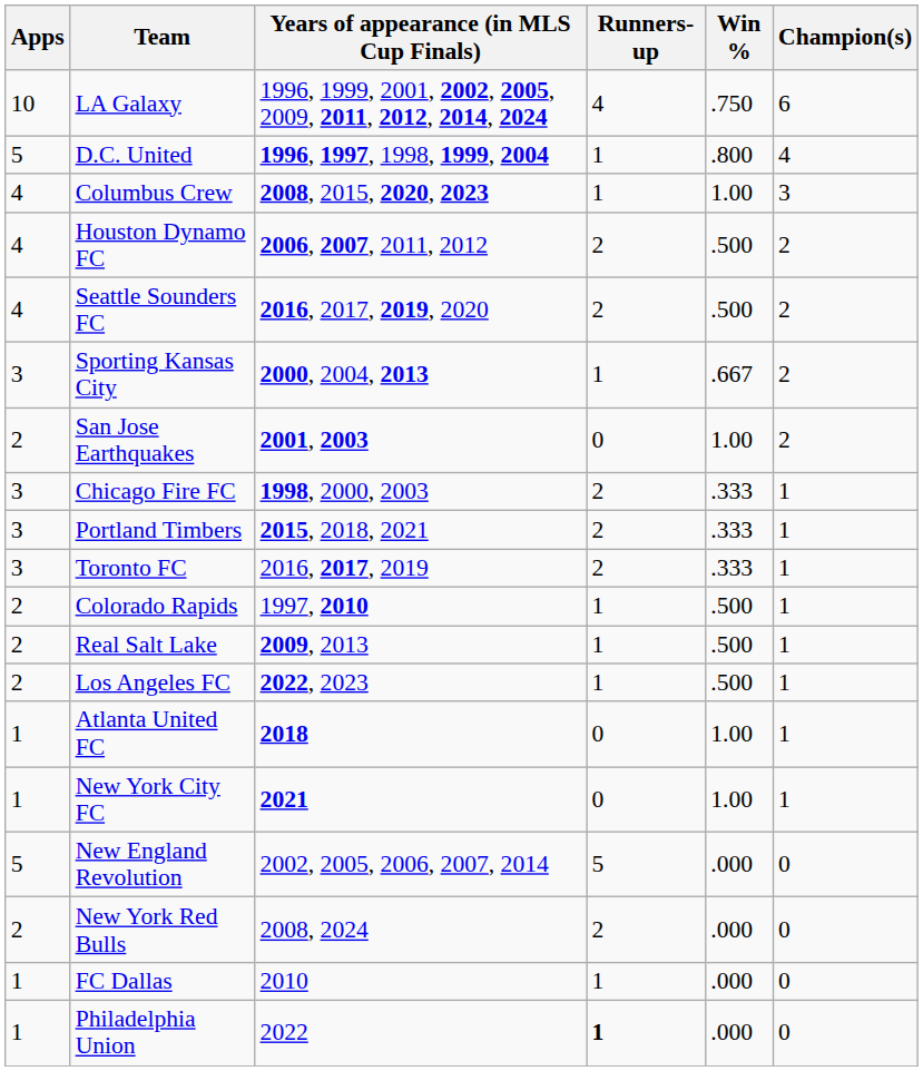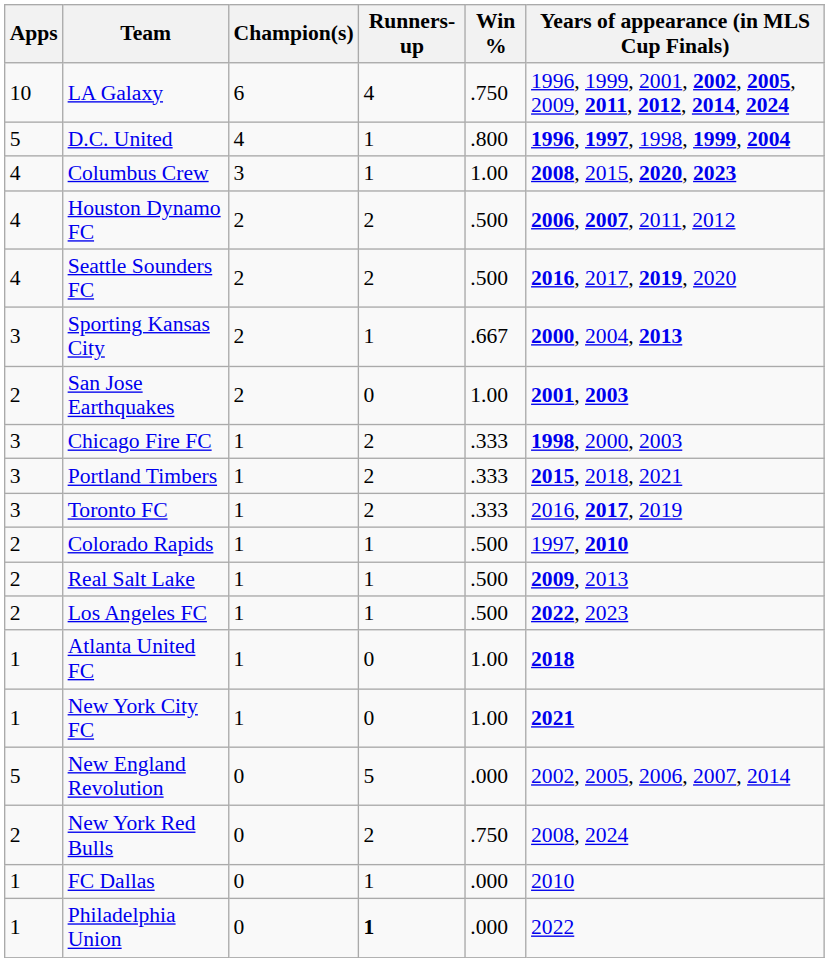columns swapped: Champion(s) <-> Years of appearance (in MLS Cup Finals)
New York Red Bulls | Win %: .000 -> .750
